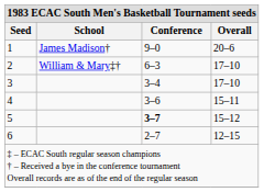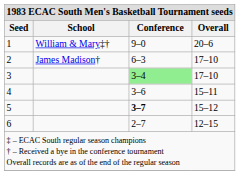1 | School: James Madison† -> William & Mary‡†
2 | School: William & Mary‡† -> James Madison†
3 | Conference: no background -> lightgreen background
